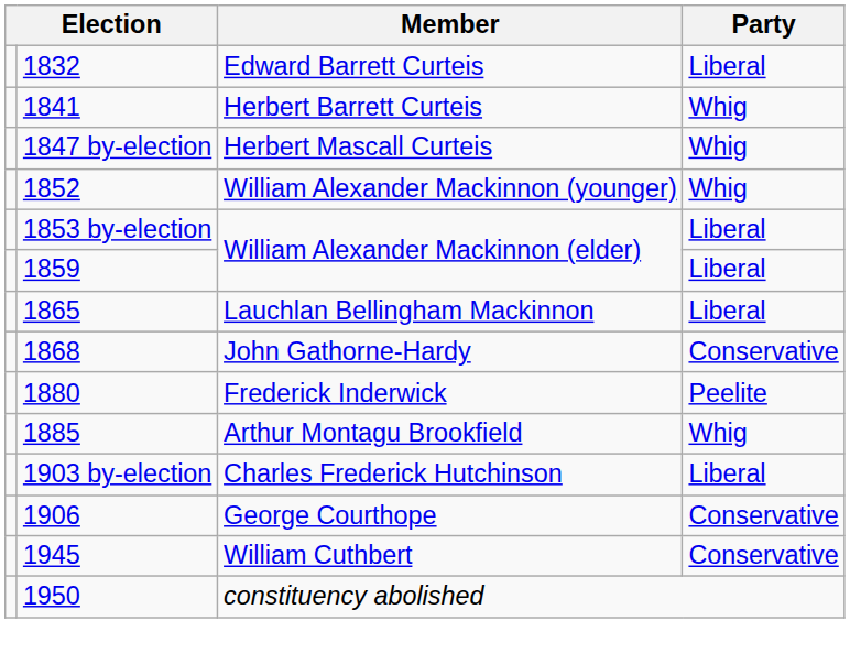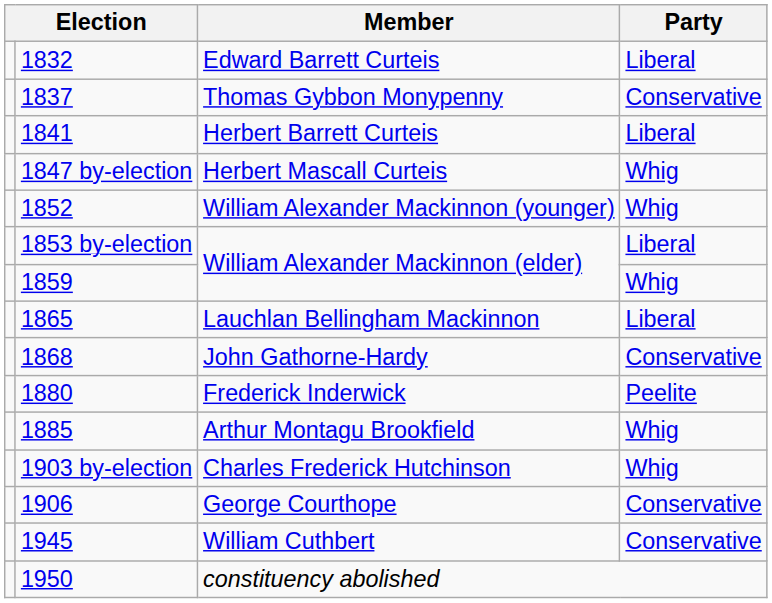+ row: 1837 | Thomas Gybbon Monypenny | Conservative
Herbert Barrett Curteis | Party: Whig -> Liberal
1859 / William Alexander Mackinnon (elder) | Party: Liberal -> Whig
Charles Frederick Hutchinson | Party: Liberal -> Whig
